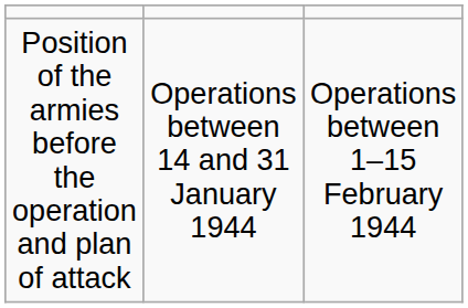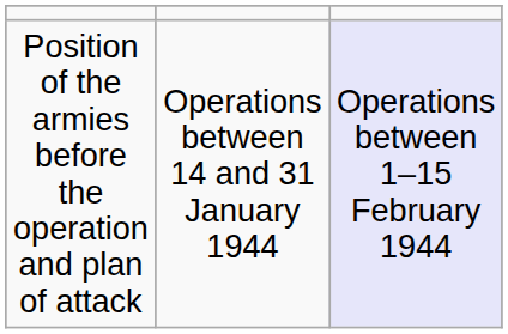row 2 | column 3: no background -> lavender background
